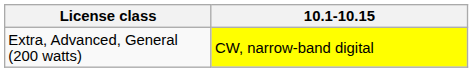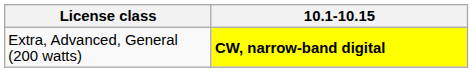Extra, Advanced, General (200 watts) | 10.1-10.15: normal -> bold
